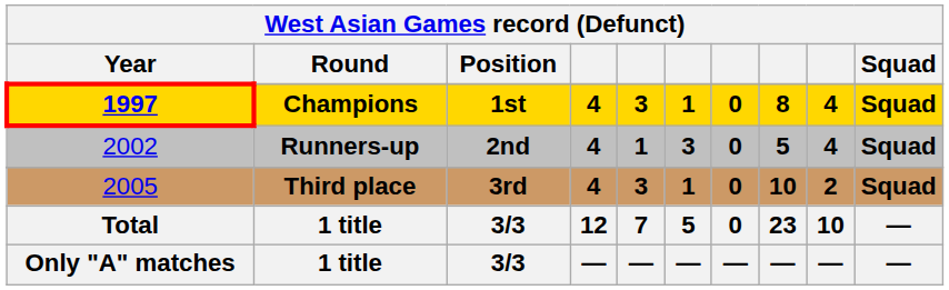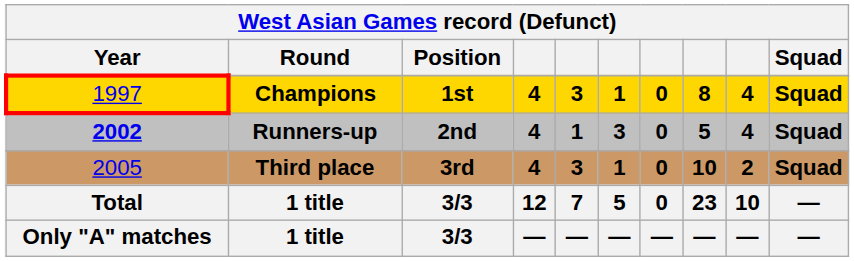Champions | Year: bold -> normal
Runners-up | Year: normal -> bold
